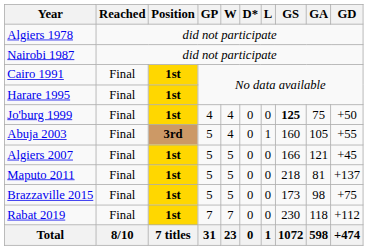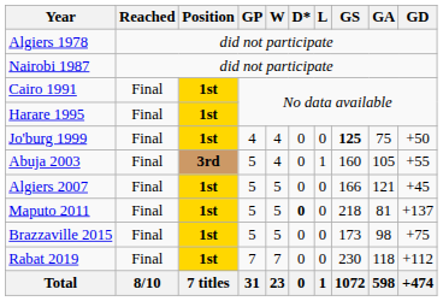Maputo 2011 | D*: normal -> bold
